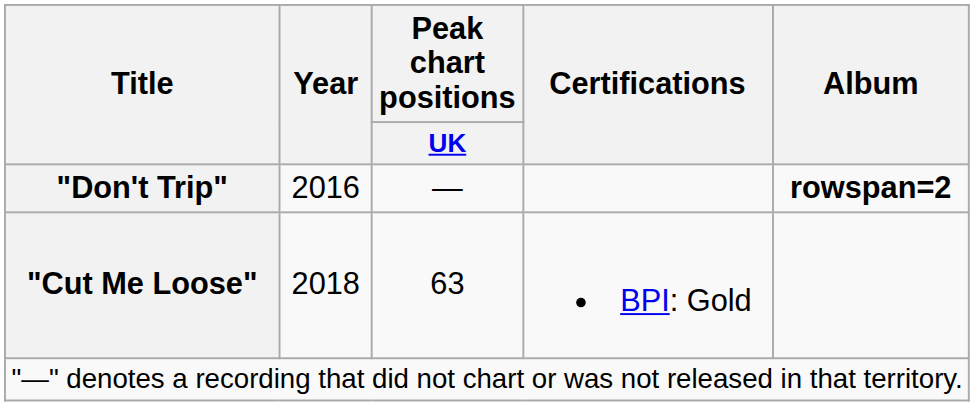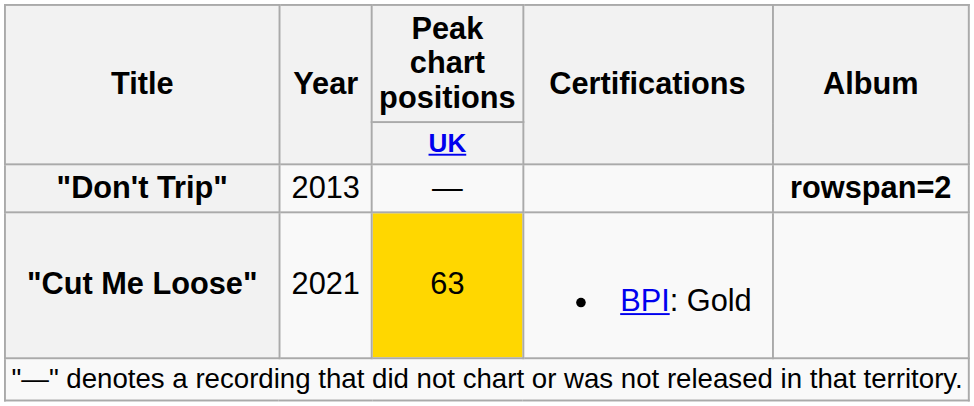"Don't Trip" | Year: 2016 -> 2013
"Cut Me Loose" | Year: 2018 -> 2021
"Cut Me Loose" | Peak chart positions / UK: no background -> gold background
